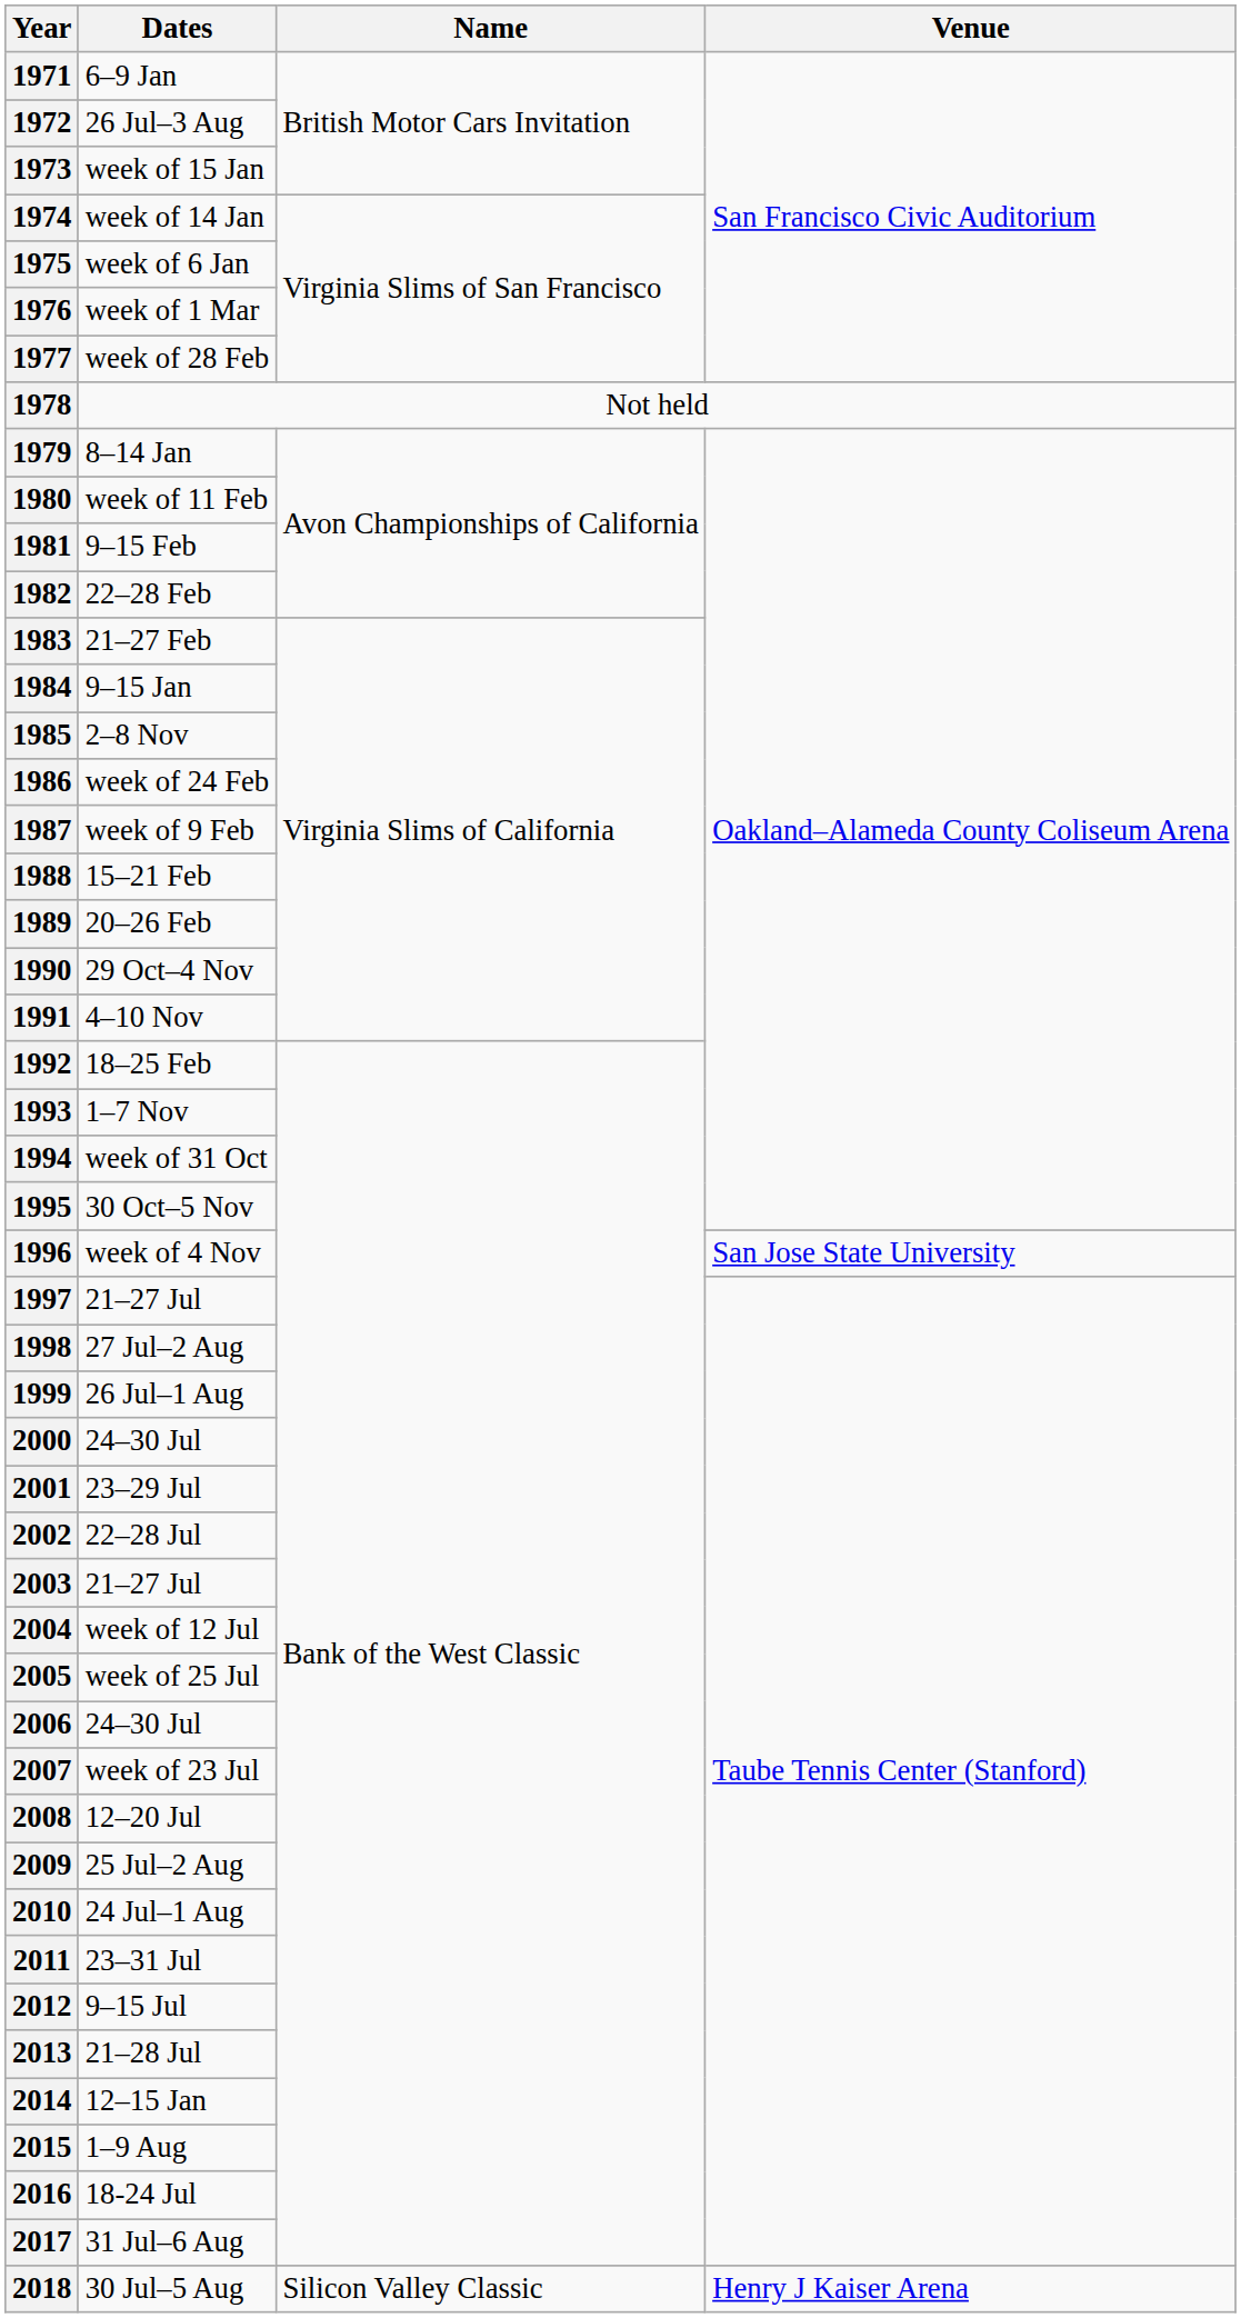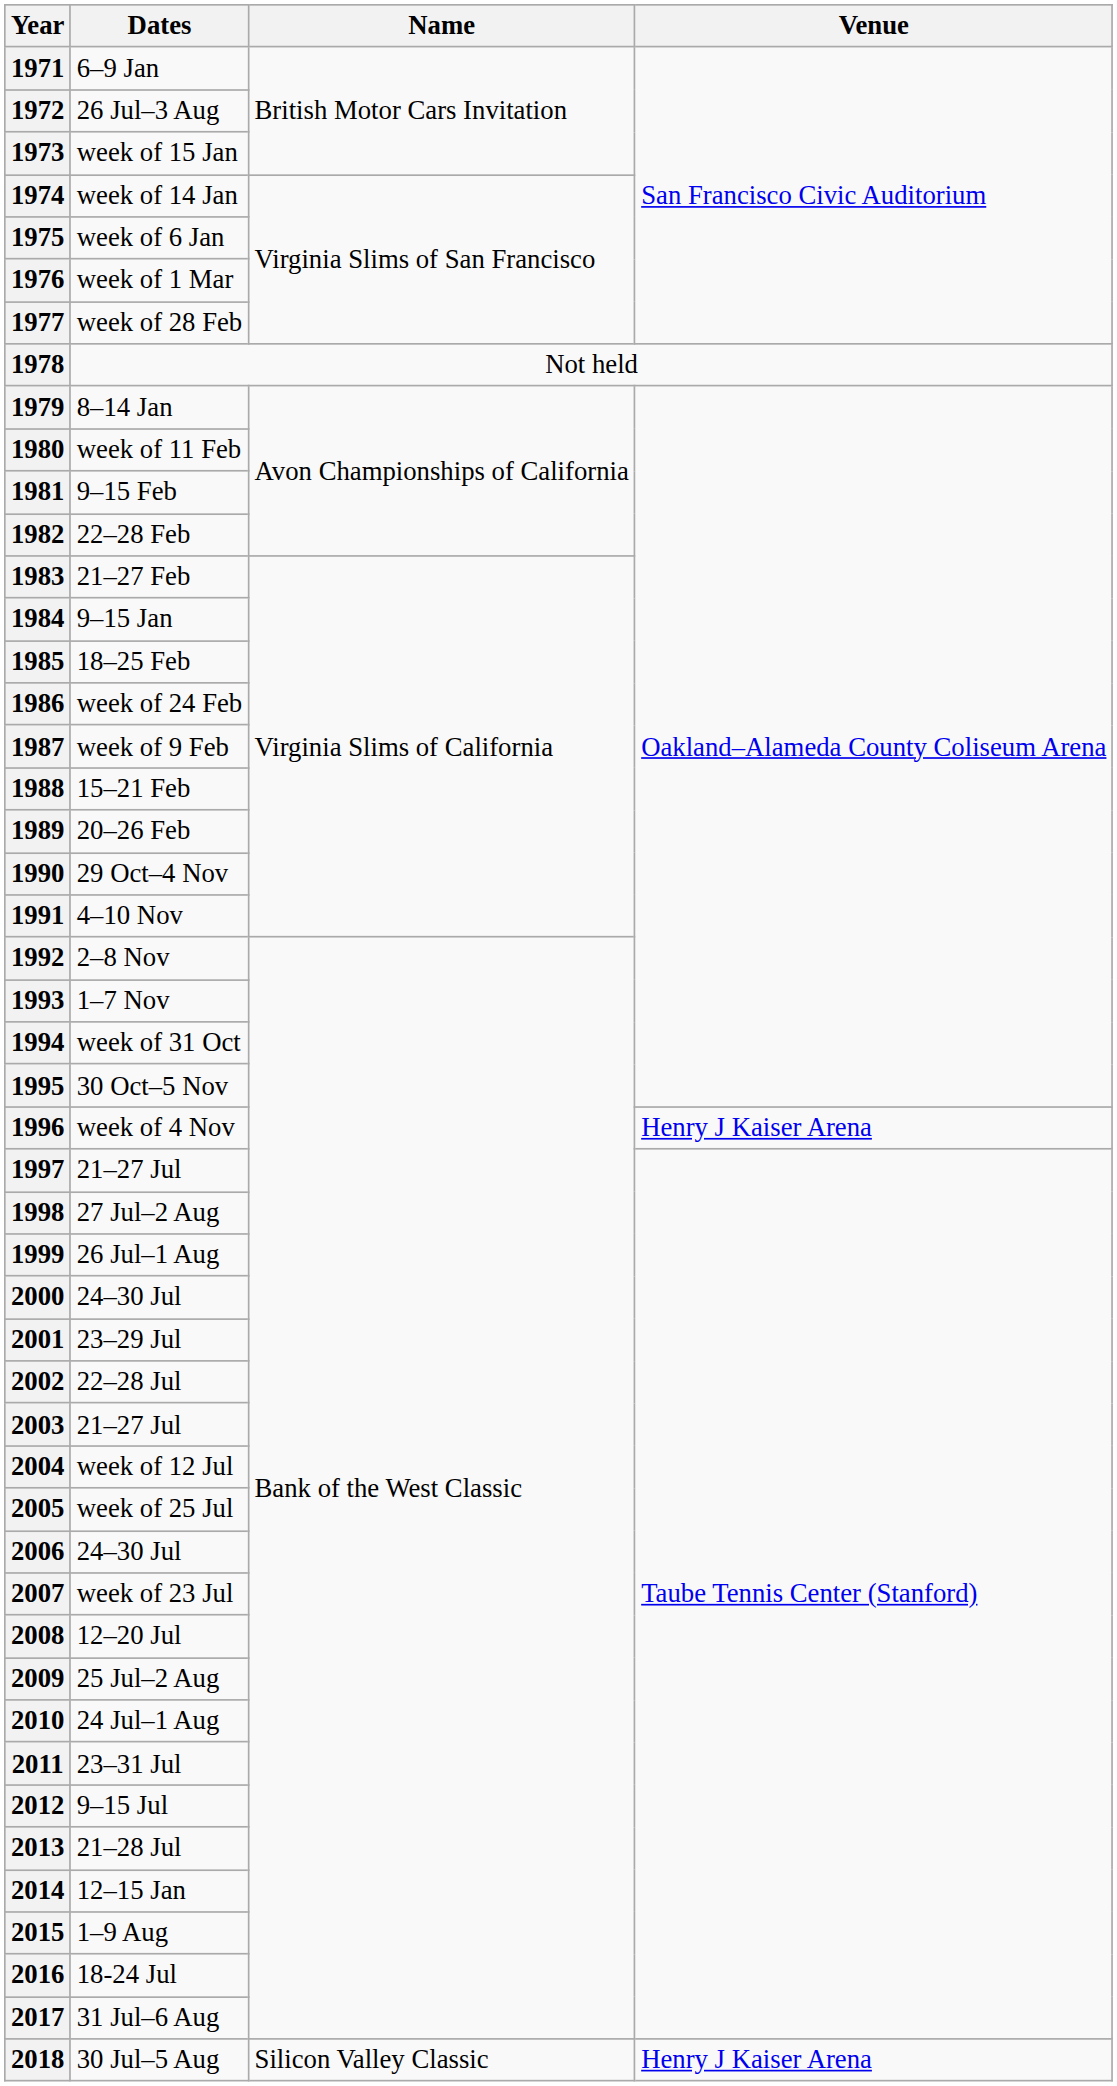1985 | Dates: 2–8 Nov -> 18–25 Feb
1992 | Dates: 18–25 Feb -> 2–8 Nov
1996 | Venue: San Jose State University -> Henry J Kaiser Arena
